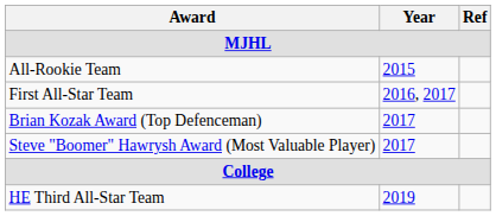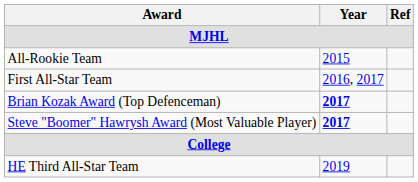Brian Kozak Award (Top Defenceman) | Year: normal -> bold
Steve "Boomer" Hawrysh Award (Most Valuable Player) | Year: normal -> bold
